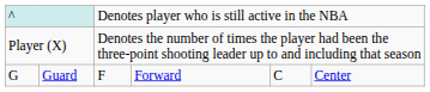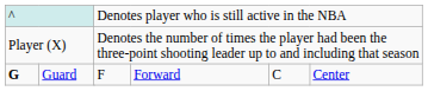G | column 1: normal -> bold
